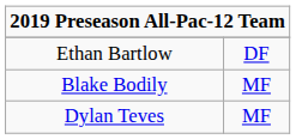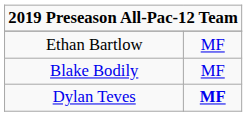Ethan Bartlow | column 2: DF -> MF
Dylan Teves | column 2: normal -> bold
